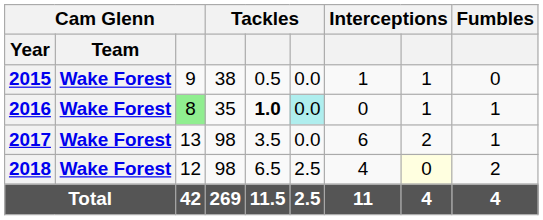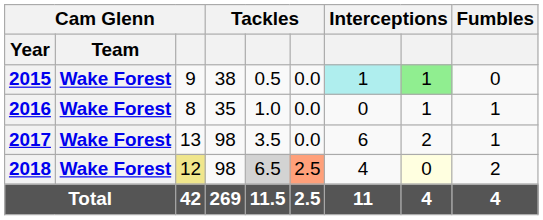2015 | column 7: no background -> paleturquoise background
2015 | column 8: no background -> lightgreen background
2016 | Cam Glenn: lightgreen background -> no background
2016 | column 5: bold -> normal
2016 | column 6: paleturquoise background -> no background
2018 | Cam Glenn: no background -> khaki background
2018 | column 5: no background -> lightgrey background
2018 | column 6: no background -> lightsalmon background
